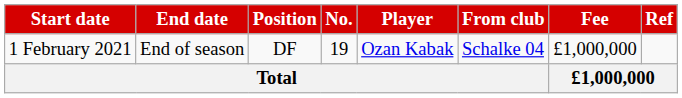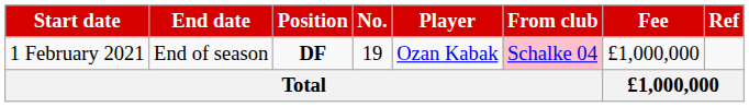1 February 2021 | Position: normal -> bold
1 February 2021 | From club: no background -> pink background
